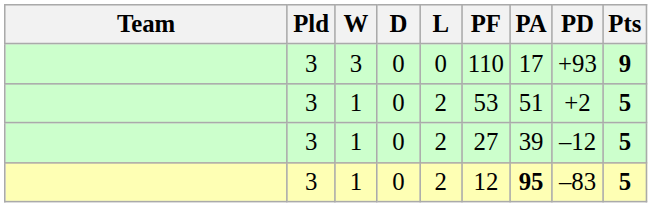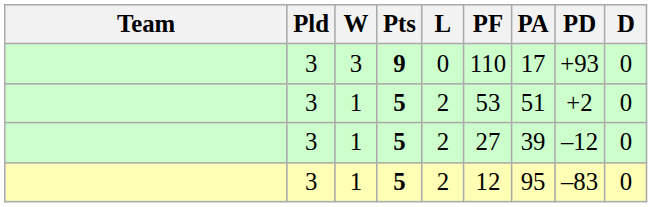columns swapped: D <-> Pts
row 5 | PA: bold -> normal
